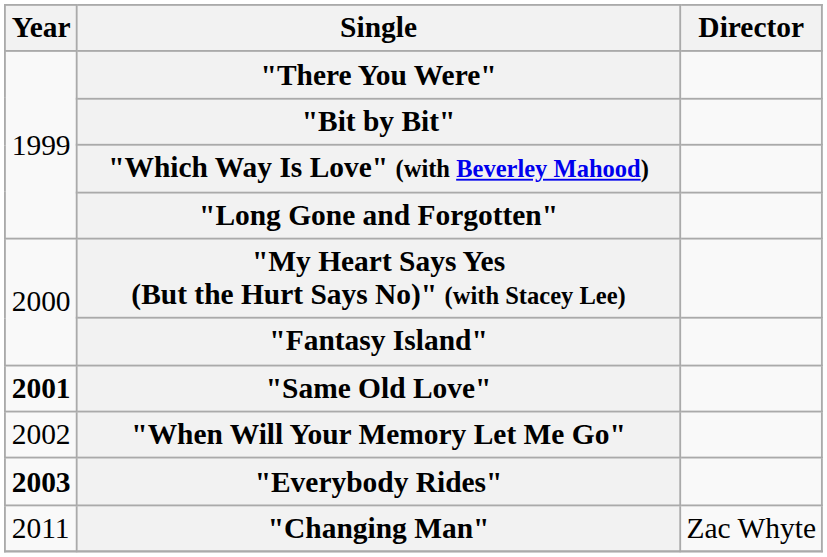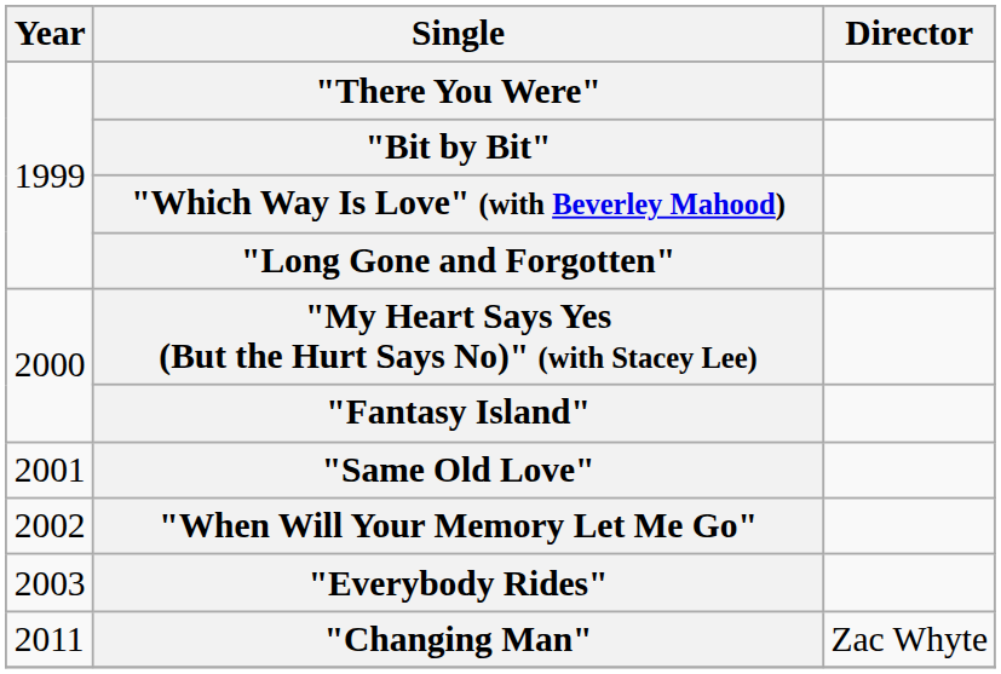"Same Old Love" | Year: bold -> normal
"Everybody Rides" | Year: bold -> normal
